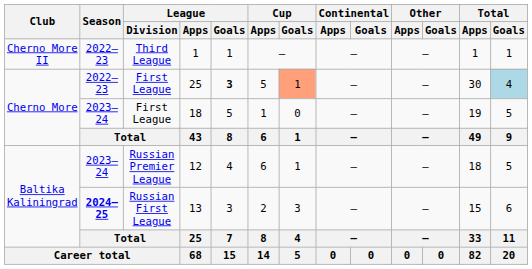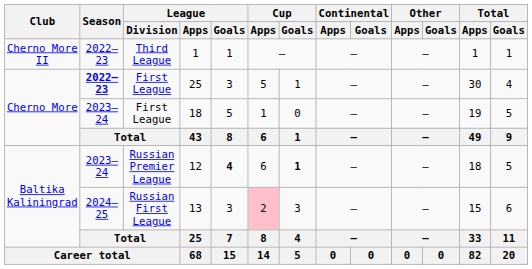First League / 25 | Season: normal -> bold
First League / 25 | League / Goals: bold -> normal
First League / 25 | Cup / Goals: lightsalmon background -> no background
First League / 25 | Total / Goals: lightblue background -> no background
12 | League / Goals: normal -> bold
12 | Cup / Goals: normal -> bold
13 | Season: bold -> normal
13 | Cup / Apps: no background -> pink background
